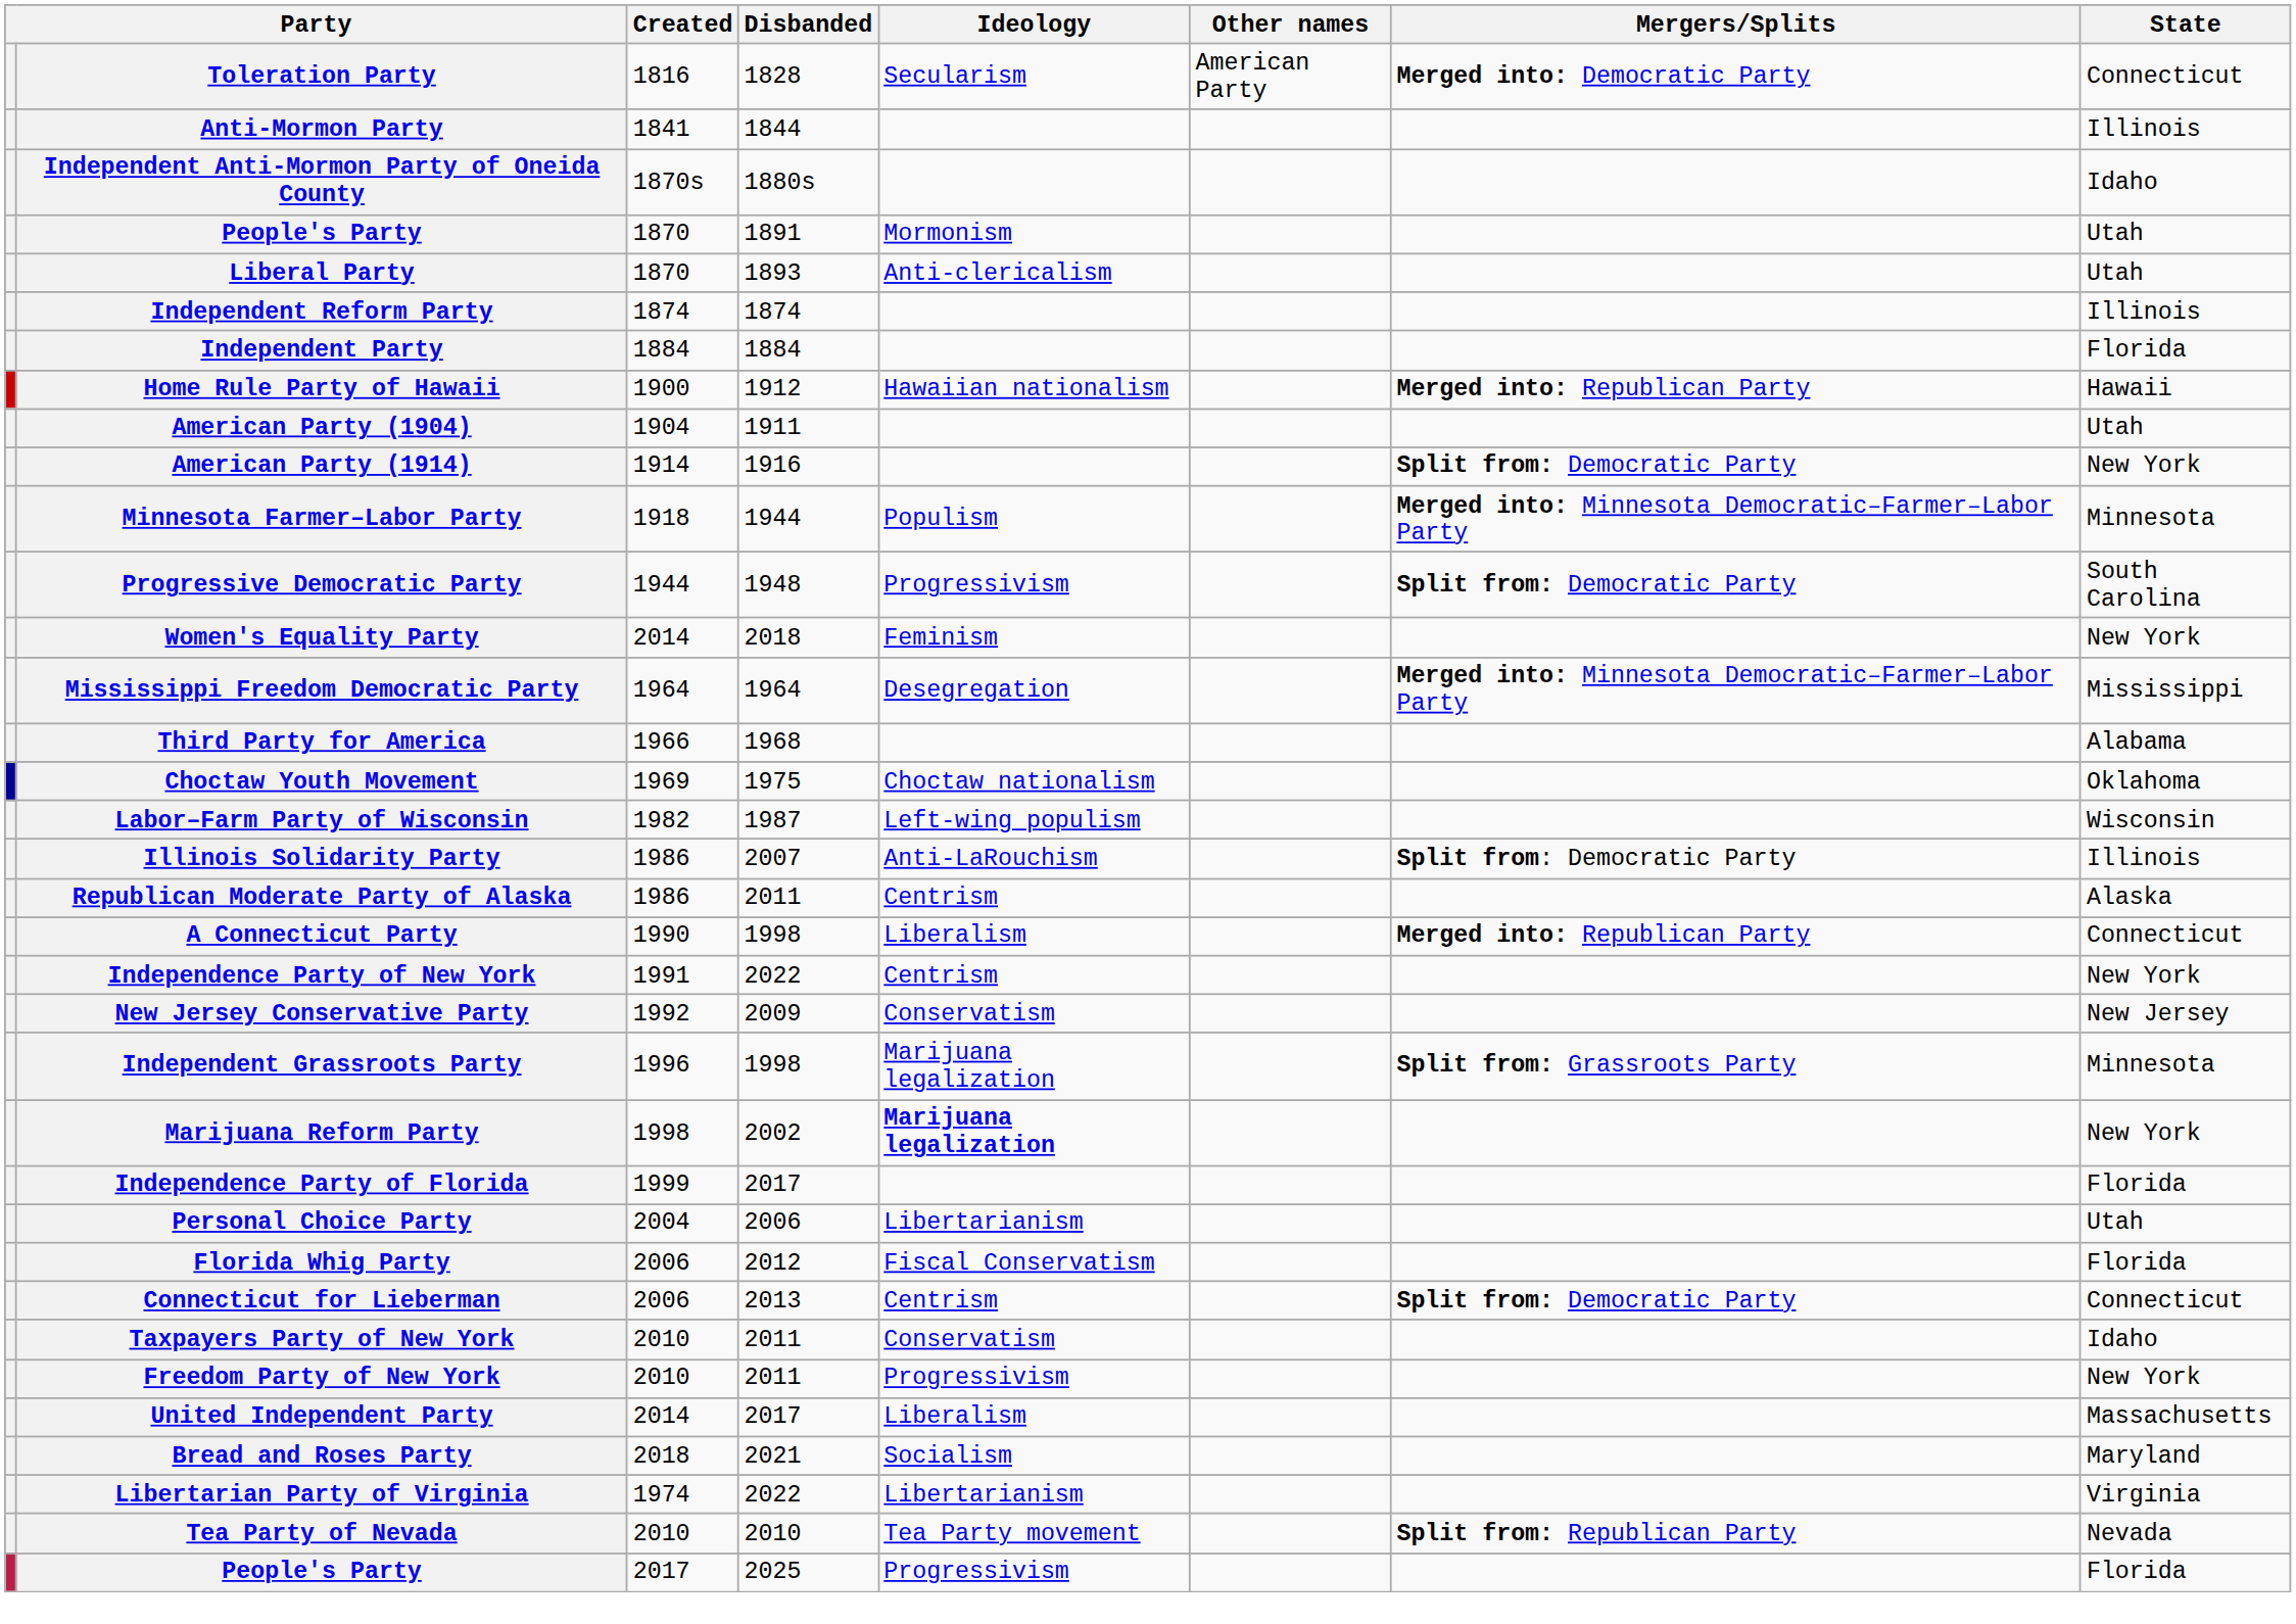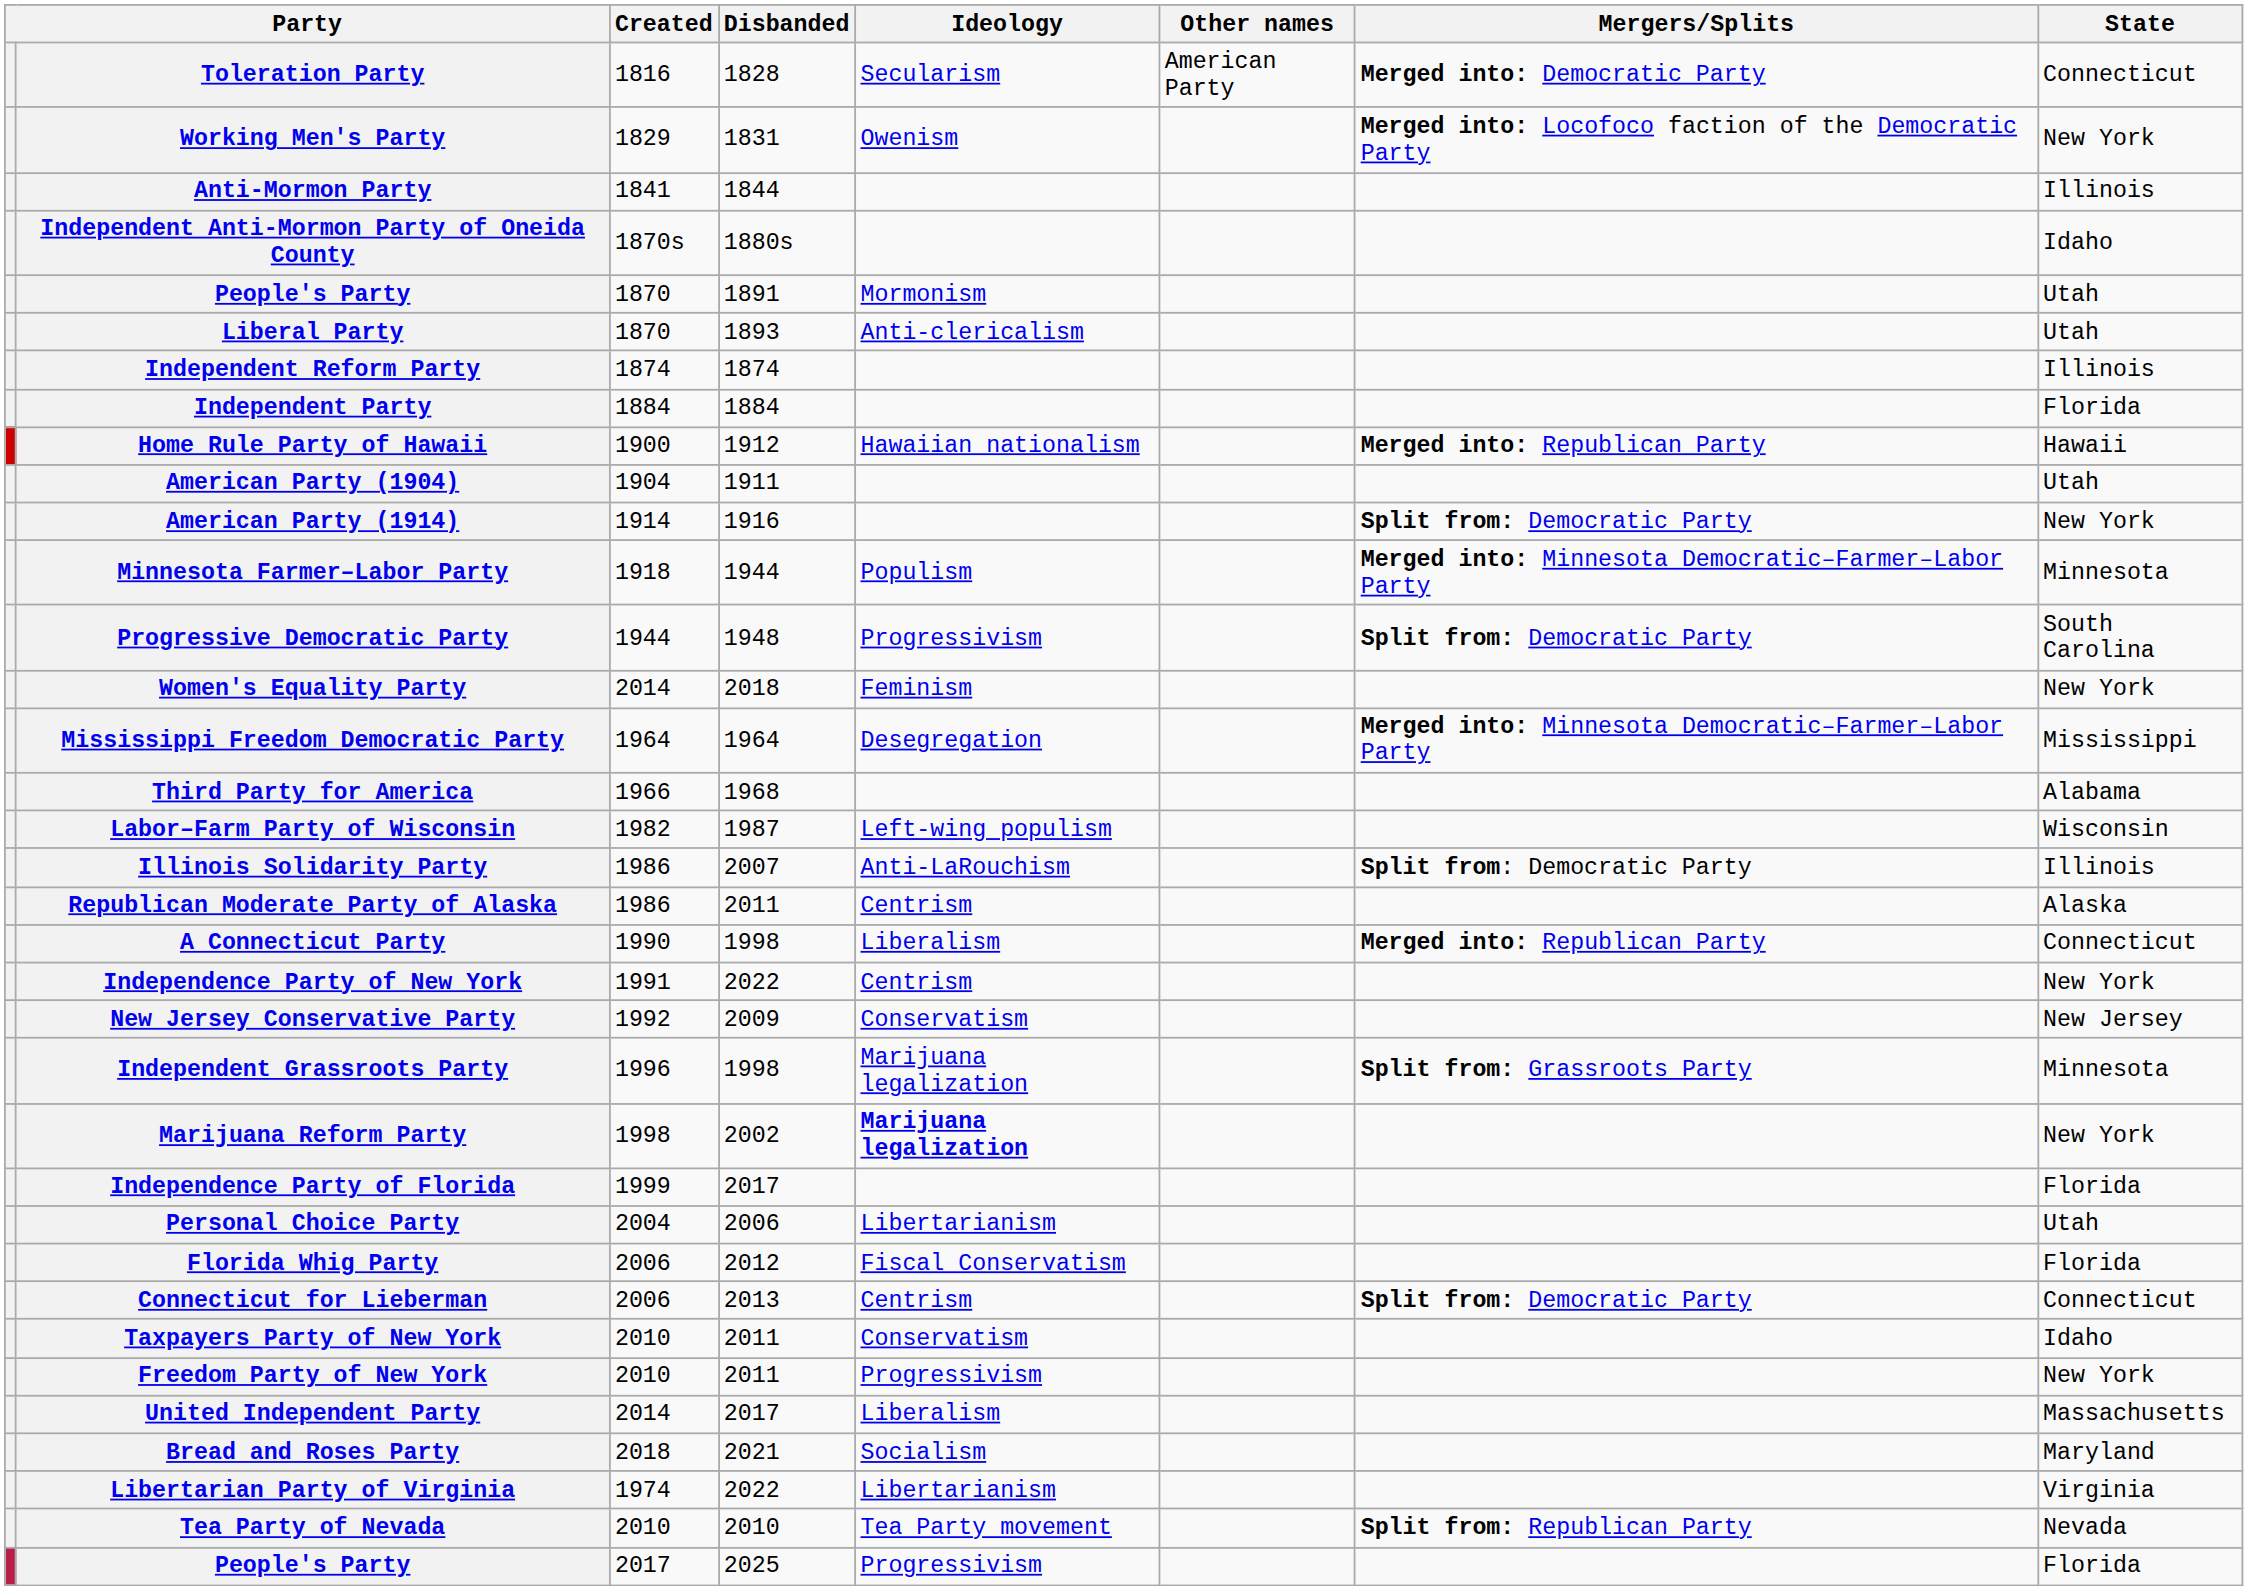+ row: Working Men's Party | 1829 | 1831 | Owenism | Merged into: Locofoco faction of the Democratic Party | New York
- row: Choctaw Youth Movement | 1969 | 1975 | Choctaw nationalism | Oklahoma
